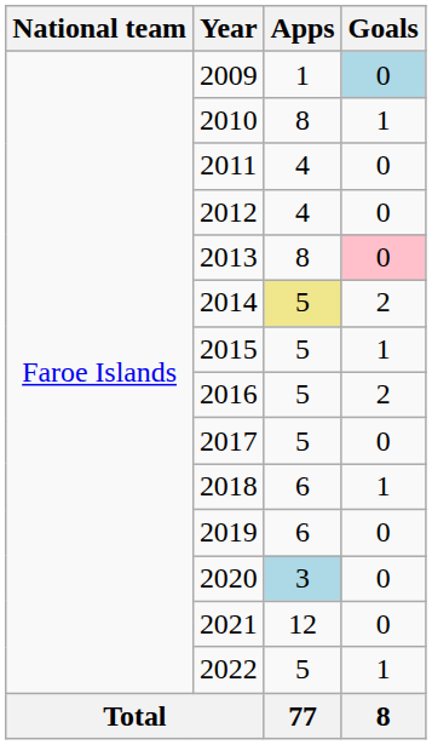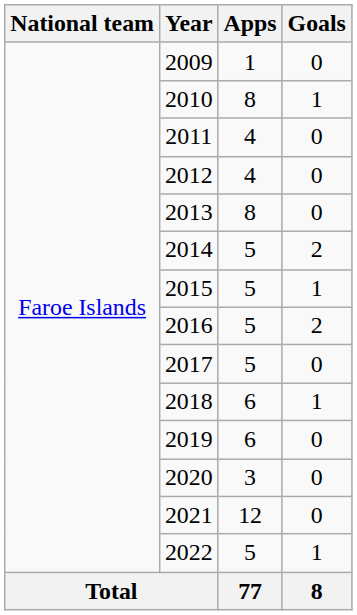2009 | Goals: lightblue background -> no background
2013 | Goals: pink background -> no background
2014 | Apps: khaki background -> no background
2020 | Apps: lightblue background -> no background
